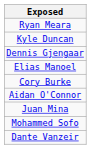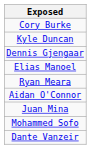row 2 | column 1: Ryan Meara -> Cory Burke
row 6 | column 1: Cory Burke -> Ryan Meara
